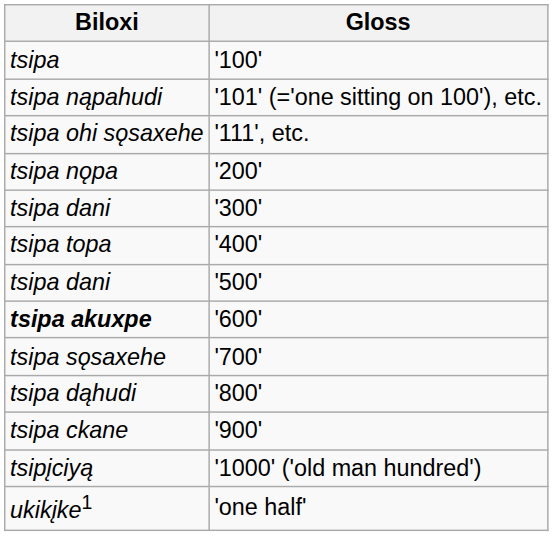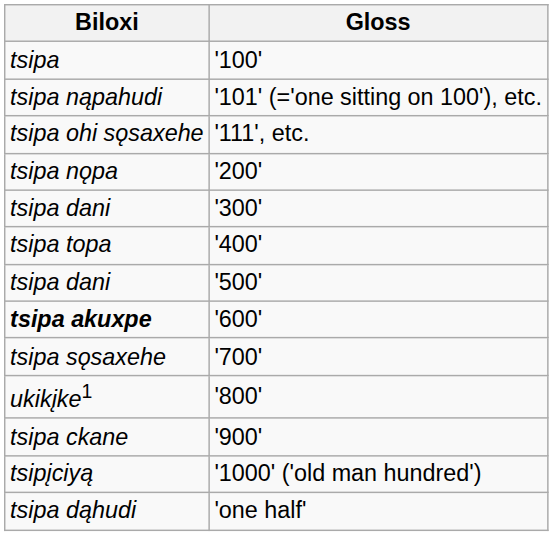row 11 | Biloxi: tsipa dąhudi -> ukikįke1
row 14 | Biloxi: ukikįke1 -> tsipa dąhudi
